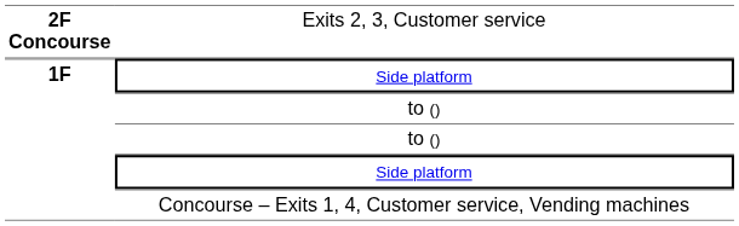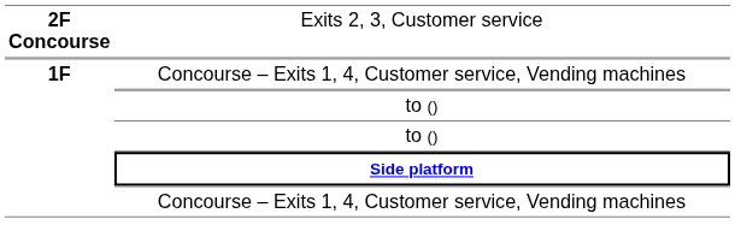row 2 | column 2: Side platform -> Concourse – Exits 1, 4, Customer service, Vending machines
row 5 | column 2: normal -> bold
